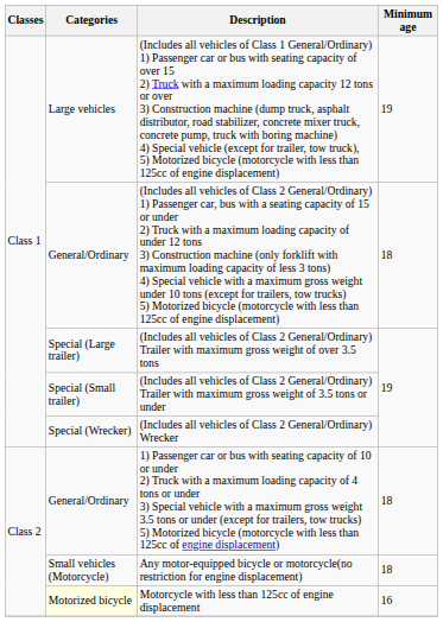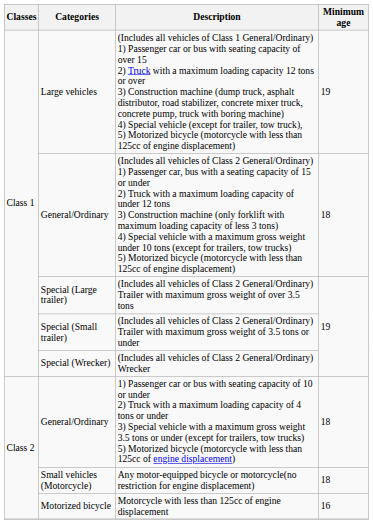Motorcycle with less than 125cc of engine displacement | Categories: lightyellow background -> no background
